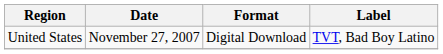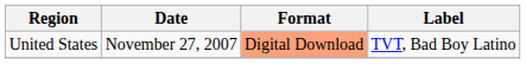United States | Format: no background -> lightsalmon background
